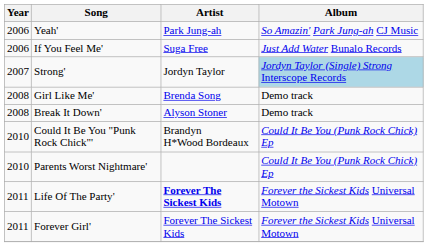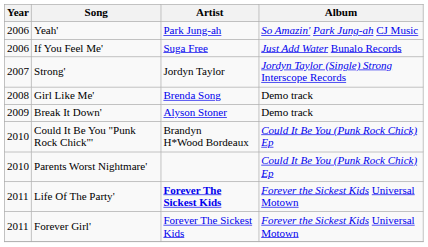Strong' | Album: lightblue background -> no background
Break It Down' | Year: 2008 -> 2009
